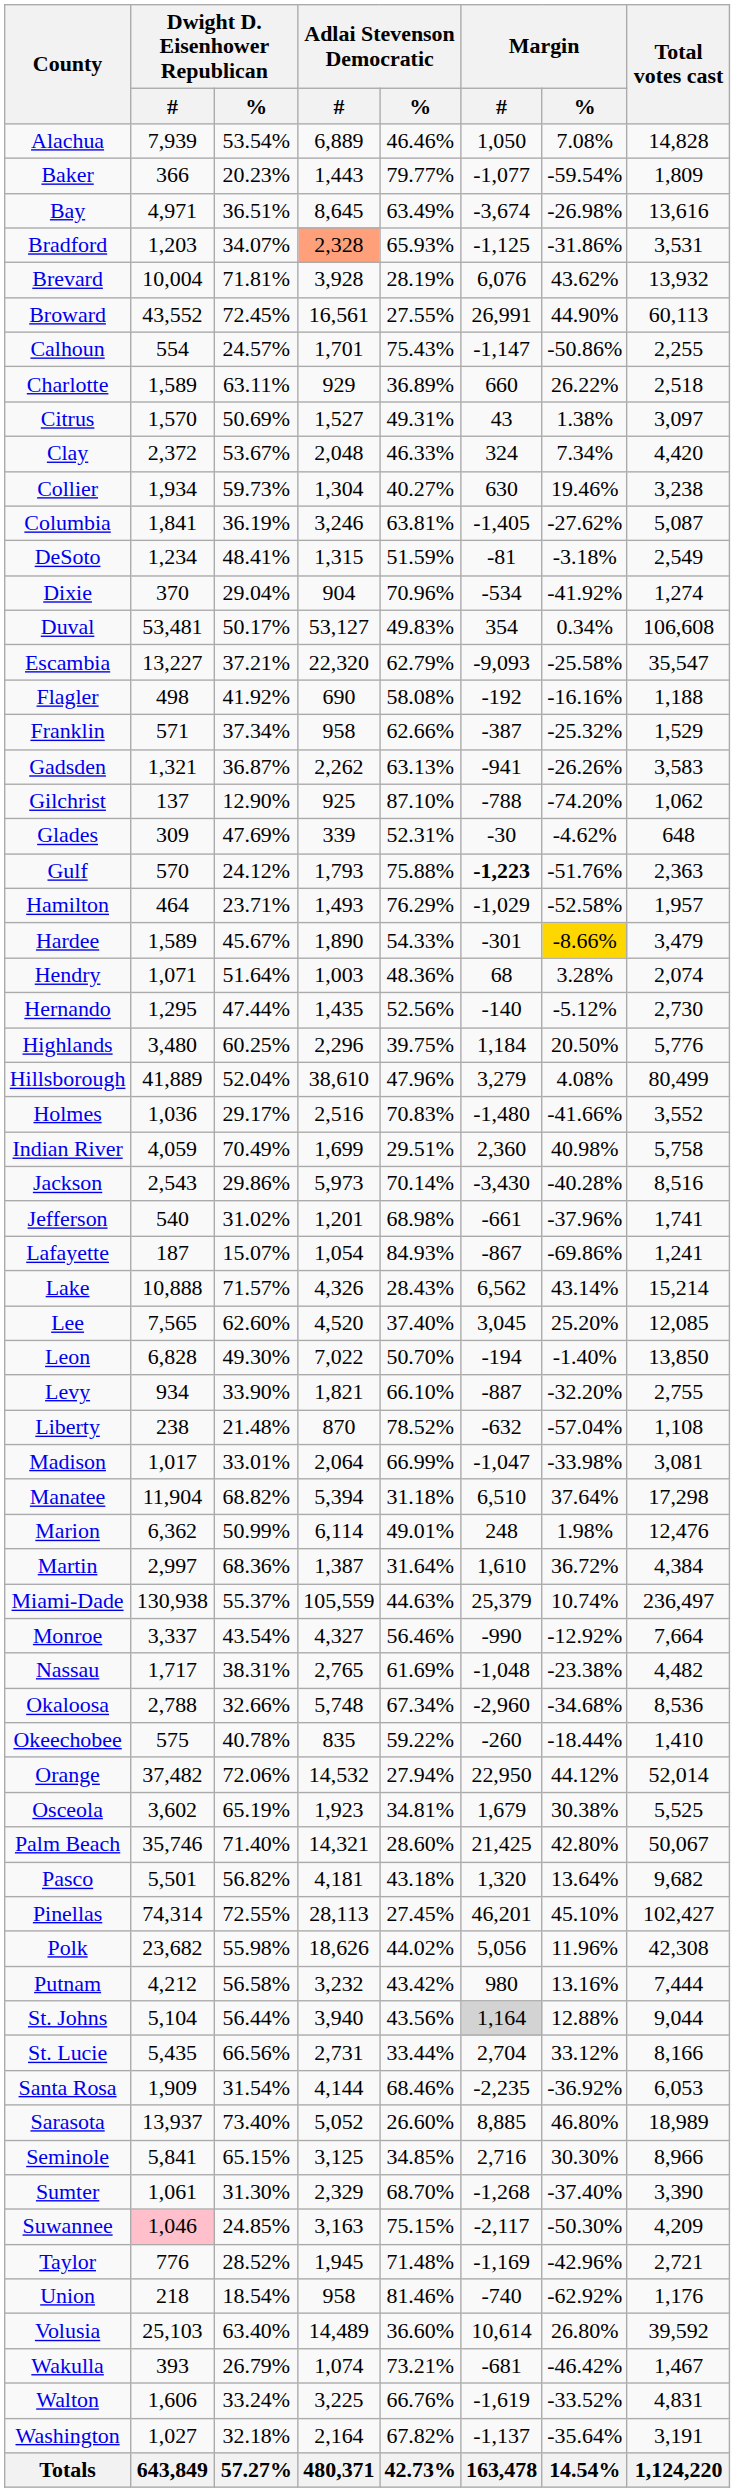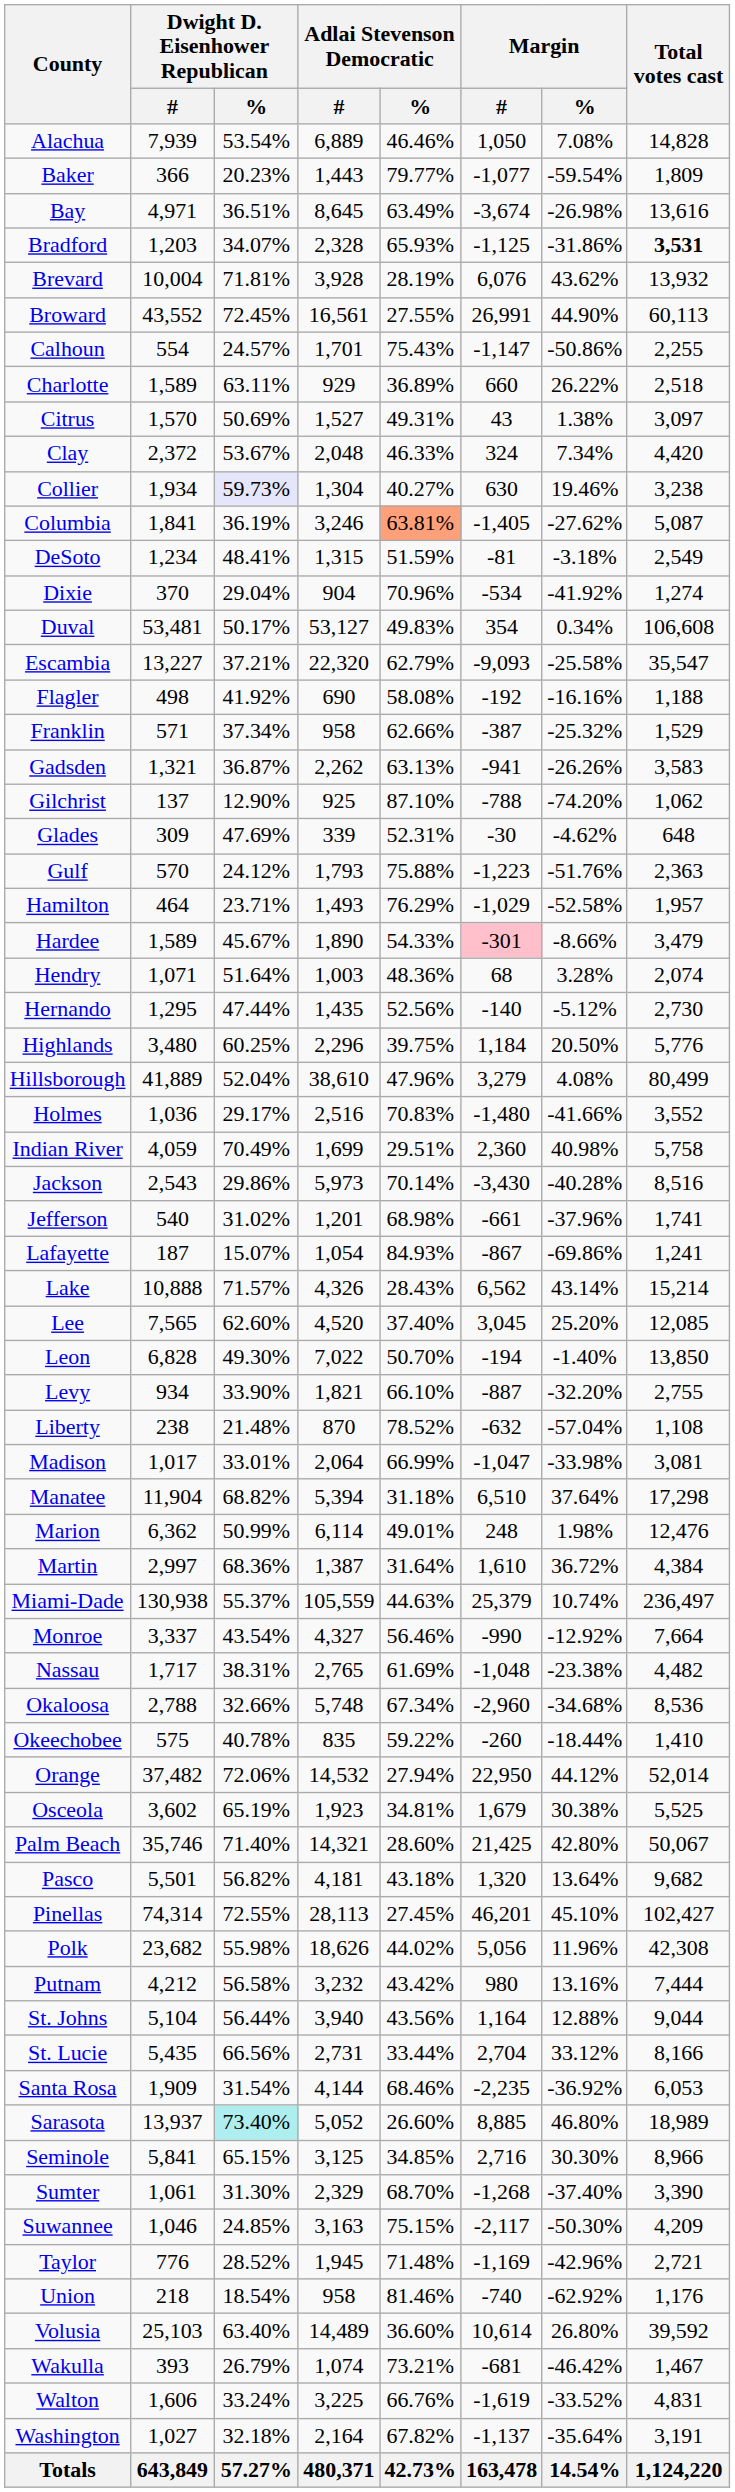Bradford | Adlai Stevenson Democratic / #: lightsalmon background -> no background
Bradford | Total votes cast: normal -> bold
Collier | Dwight D. Eisenhower Republican / %: no background -> lavender background
Columbia | Adlai Stevenson Democratic / %: no background -> lightsalmon background
Gulf | Margin / #: bold -> normal
Hardee | Margin / #: no background -> pink background
Hardee | Margin / %: gold background -> no background
St. Johns | Margin / #: lightgrey background -> no background
Sarasota | Dwight D. Eisenhower Republican / %: no background -> paleturquoise background
Suwannee | Dwight D. Eisenhower Republican / #: pink background -> no background
